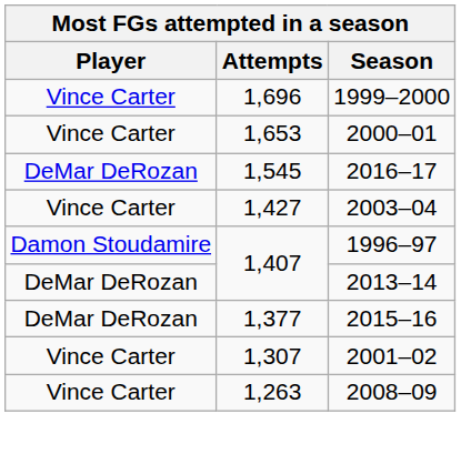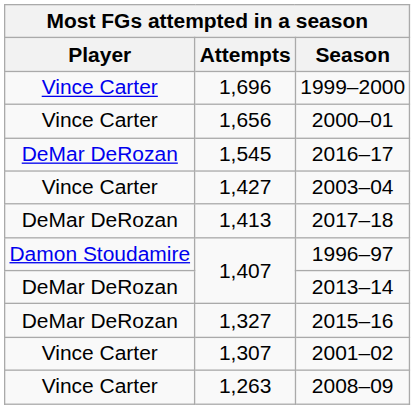2000–01 | Attempts: 1,653 -> 1,656
+ row: DeMar DeRozan | 1,413 | 2017–18
2015–16 | Attempts: 1,377 -> 1,327
